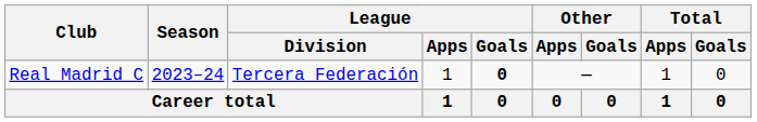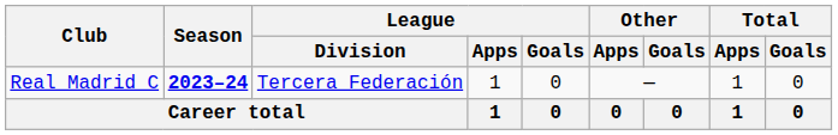Real Madrid C | Season: normal -> bold
Real Madrid C | League / Goals: bold -> normal
